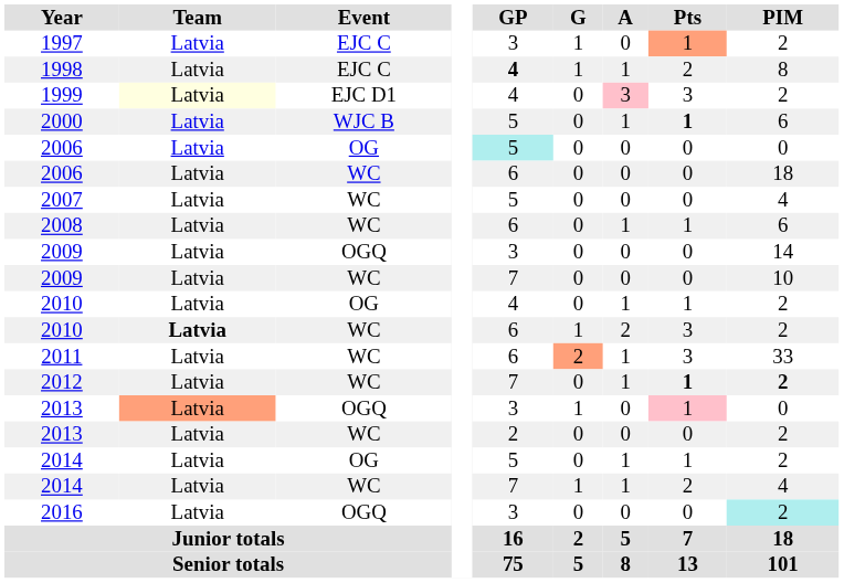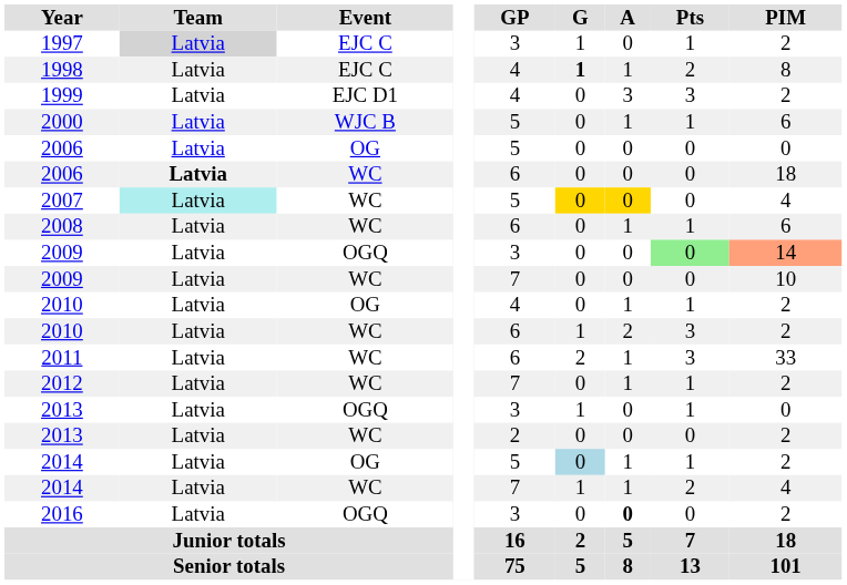1997 | Team: no background -> lightgrey background
1997 | Pts: lightsalmon background -> no background
1998 | GP: bold -> normal
1998 | G: normal -> bold
1999 | Team: lightyellow background -> no background
1999 | A: pink background -> no background
2000 | Pts: bold -> normal
2006 / OG | GP: paleturquoise background -> no background
2006 / WC | Team: normal -> bold
2007 | Team: no background -> paleturquoise background
2007 | G: no background -> gold background
2007 | A: no background -> gold background
2009 / OGQ | Pts: no background -> lightgreen background
2009 / OGQ | PIM: no background -> lightsalmon background
2010 / WC | Team: bold -> normal
2011 | G: lightsalmon background -> no background
2012 | Pts: bold -> normal
2012 | PIM: bold -> normal
2013 / OGQ | Team: lightsalmon background -> no background
2013 / OGQ | Pts: pink background -> no background
2014 / OG | G: no background -> lightblue background
2016 | A: normal -> bold
2016 | PIM: paleturquoise background -> no background
